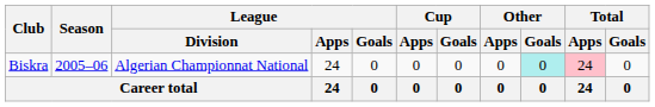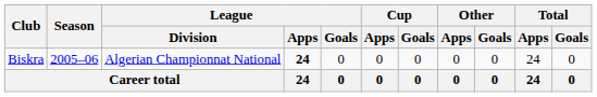Biskra | League / Apps: normal -> bold
Biskra | Other / Goals: paleturquoise background -> no background
Biskra | Total / Apps: pink background -> no background
